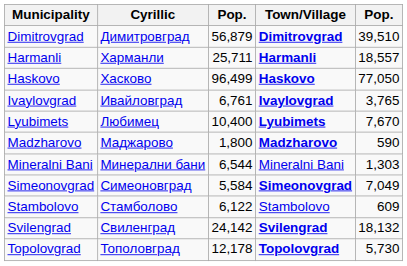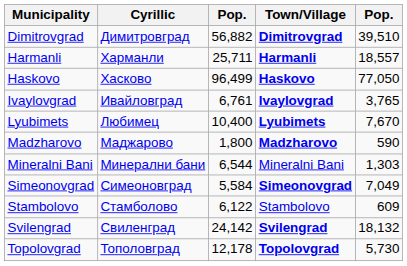row 2 | column 3: 56,879 -> 56,882
